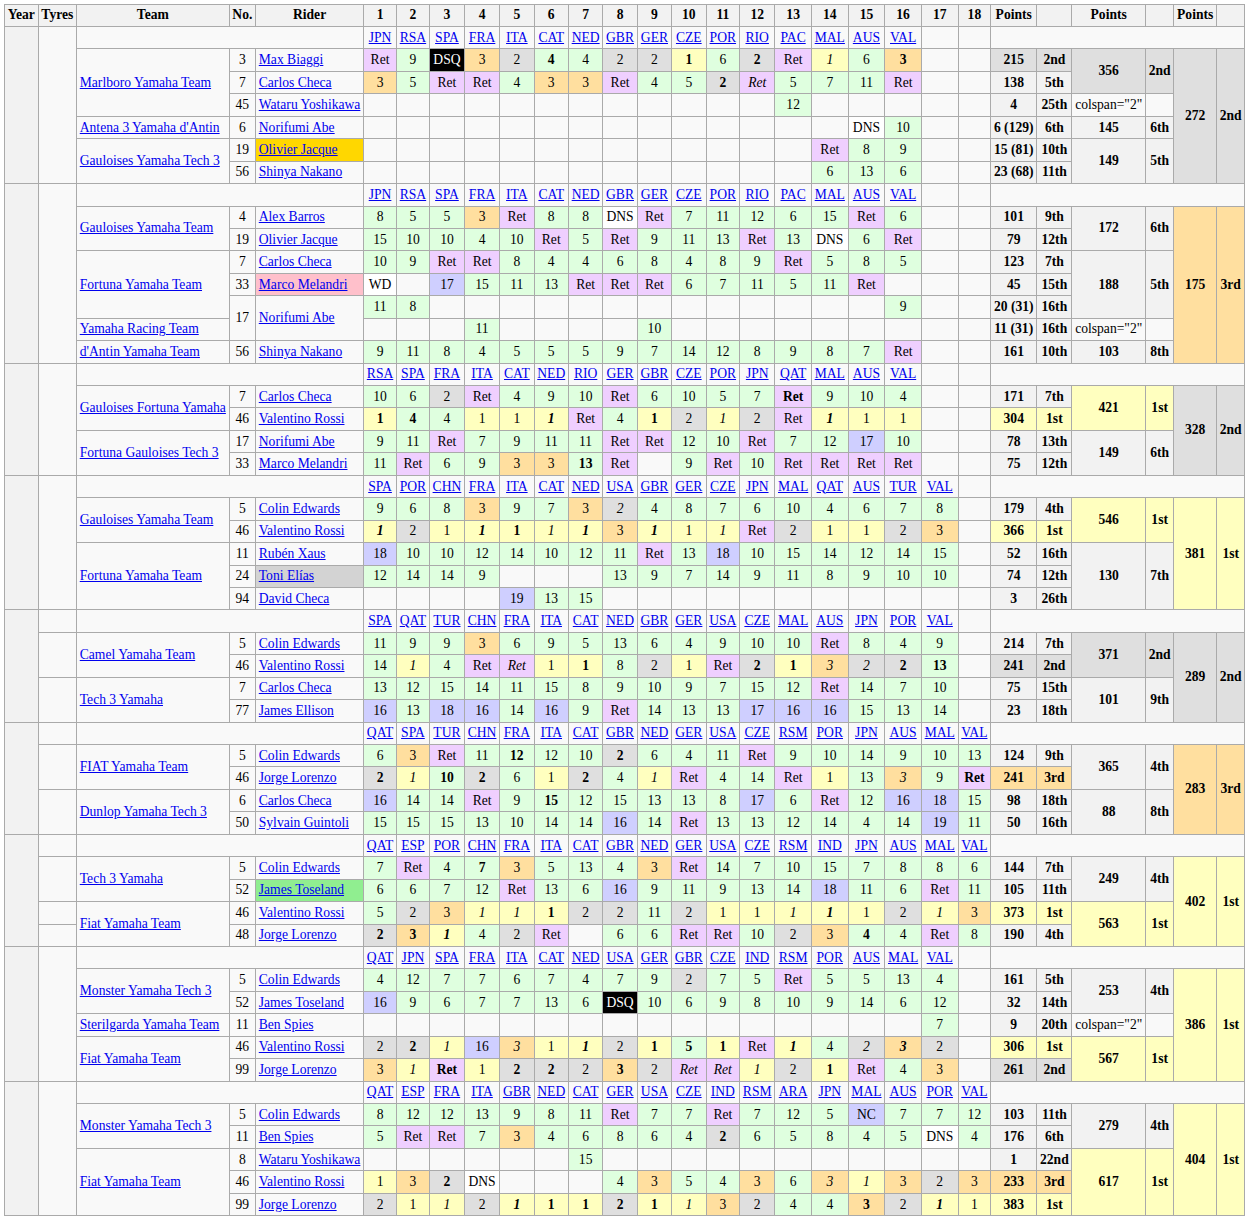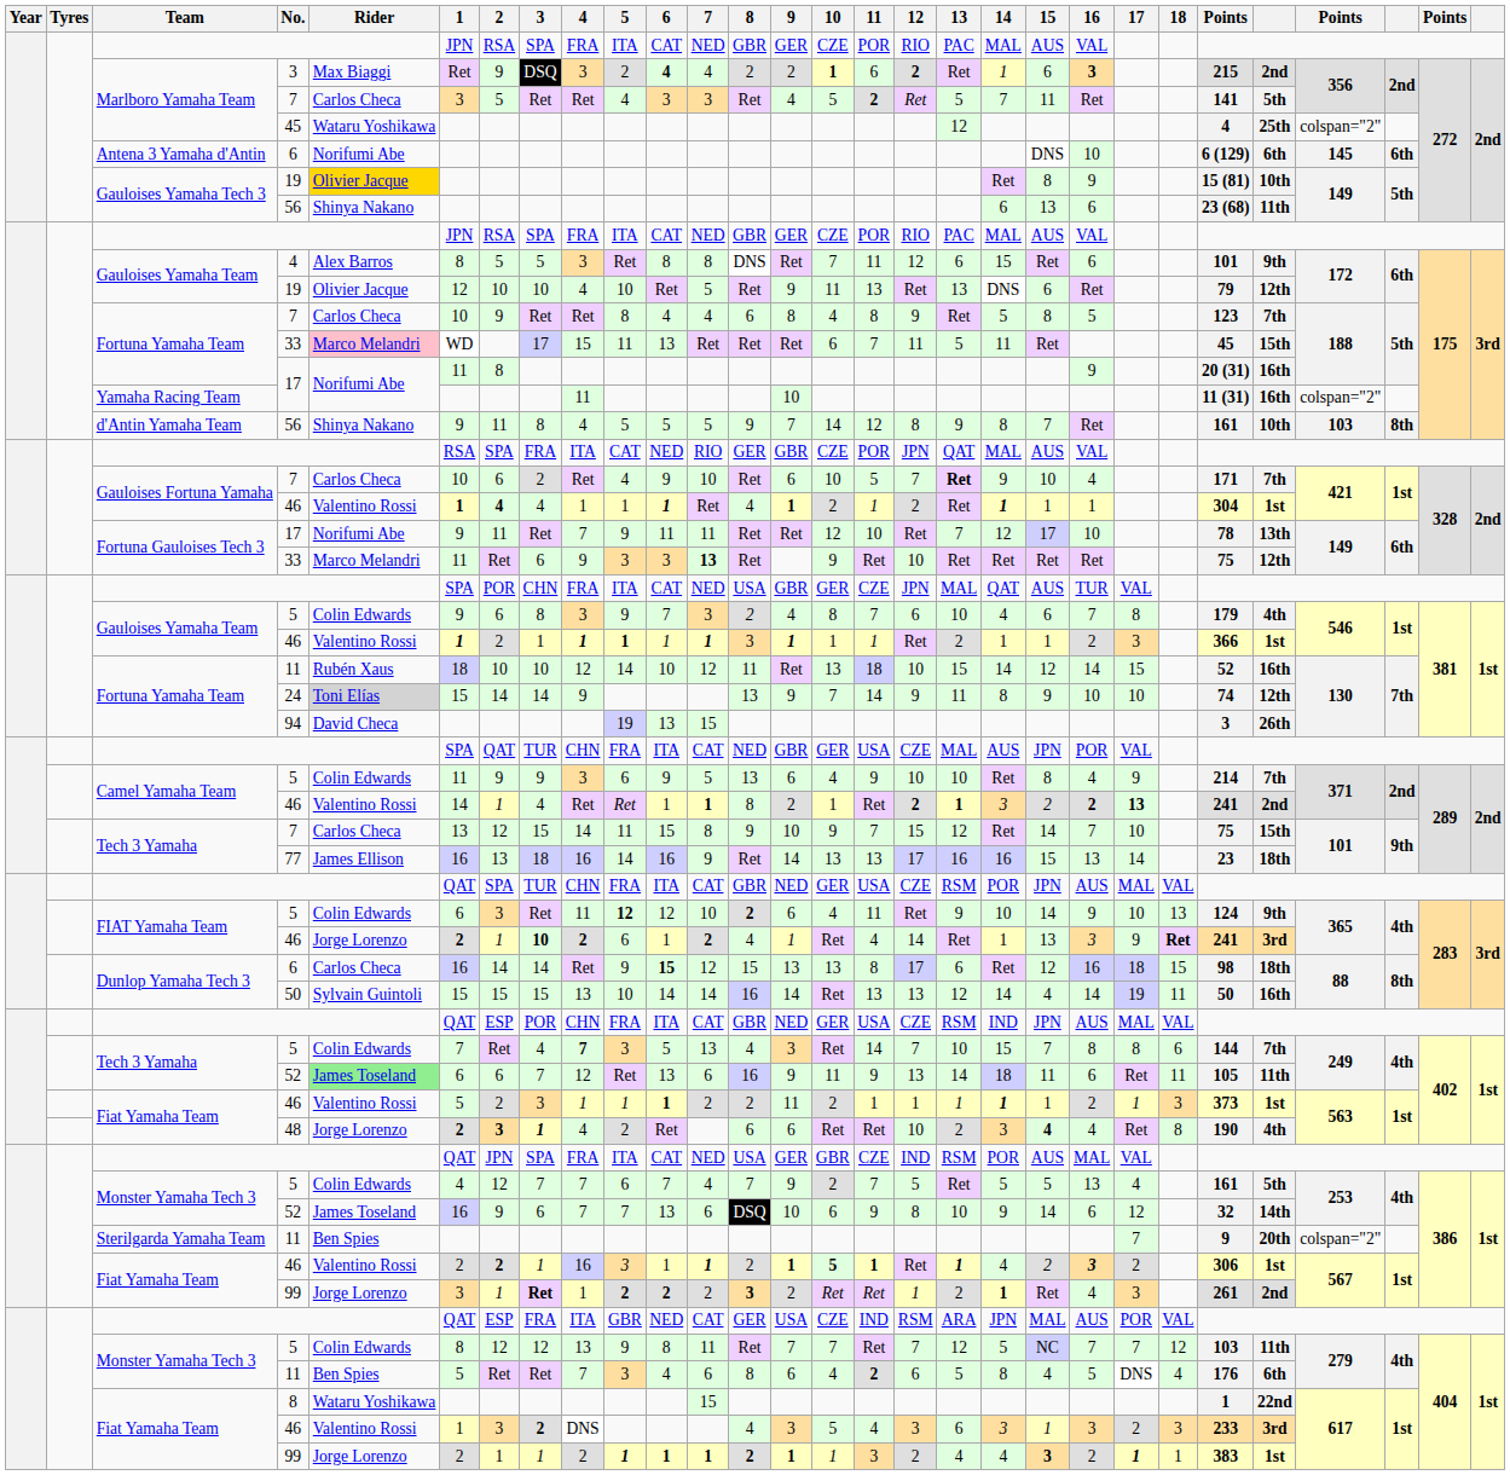Marlboro Yamaha Team / 7 | column 24: 138 -> 141
Gauloises Yamaha Team / 19 | 1: 15 -> 12
24 | 1: 12 -> 15
